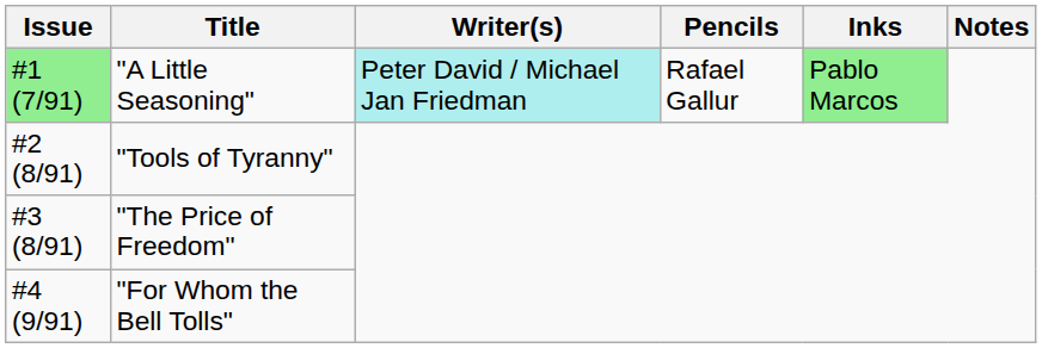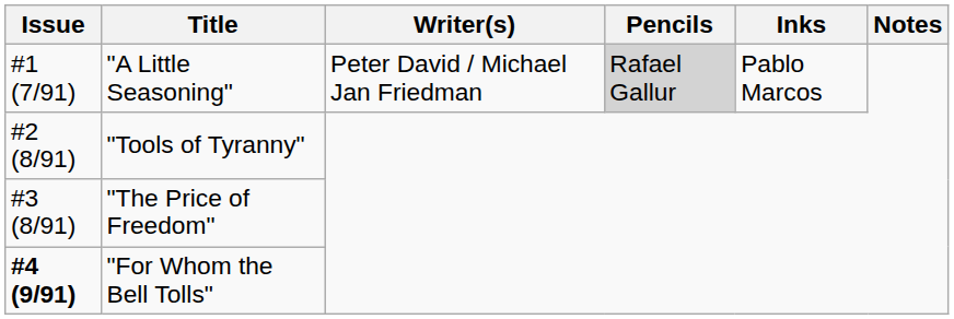"A Little Seasoning" | Issue: lightgreen background -> no background
"A Little Seasoning" | Writer(s): paleturquoise background -> no background
"A Little Seasoning" | Pencils: no background -> lightgrey background
"A Little Seasoning" | Inks: lightgreen background -> no background
"For Whom the Bell Tolls" | Issue: normal -> bold
